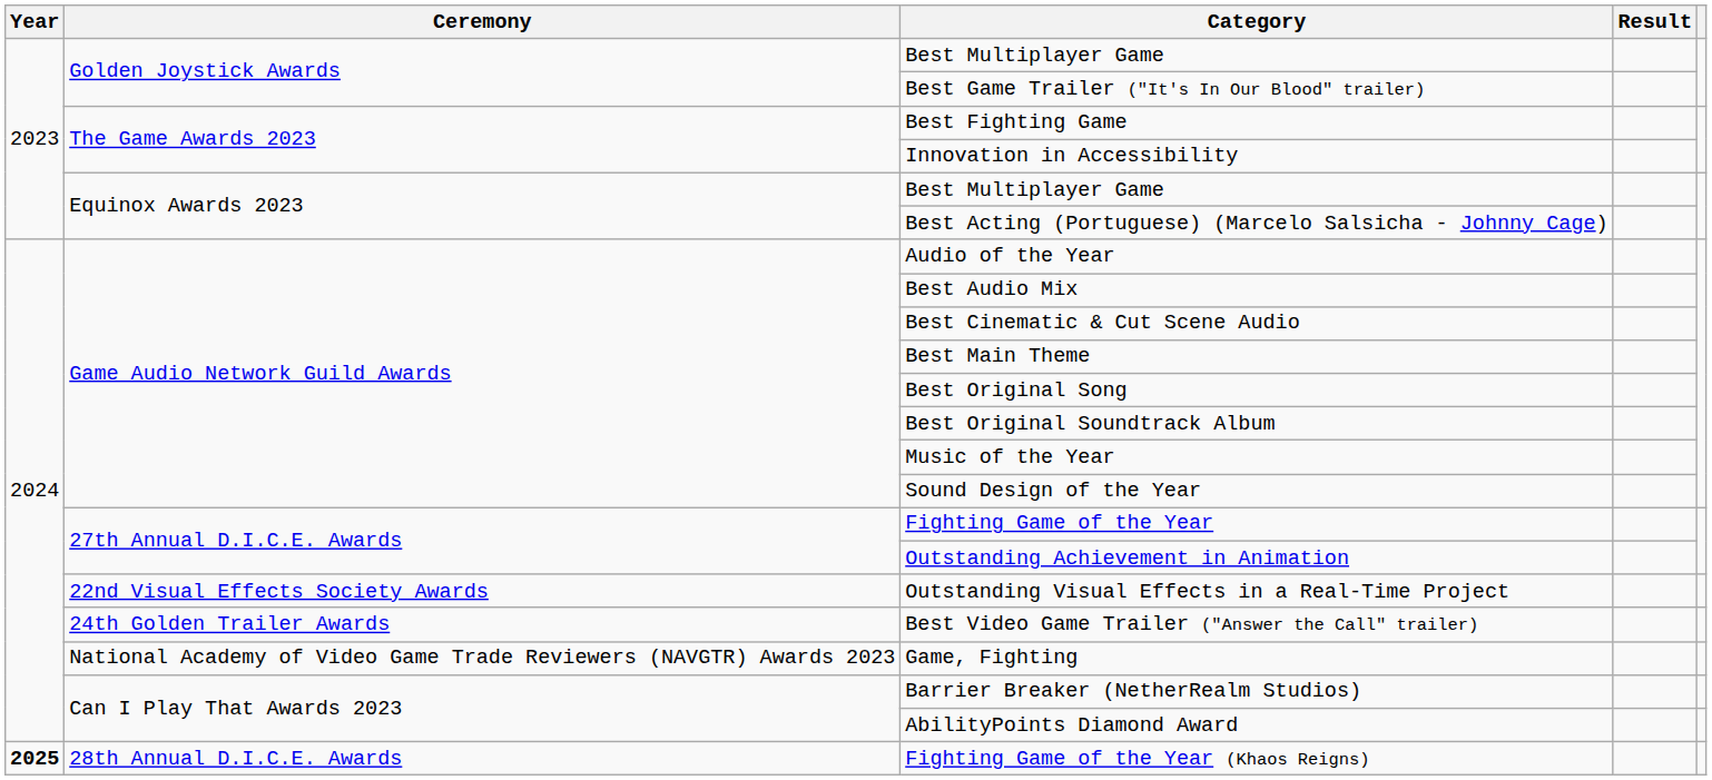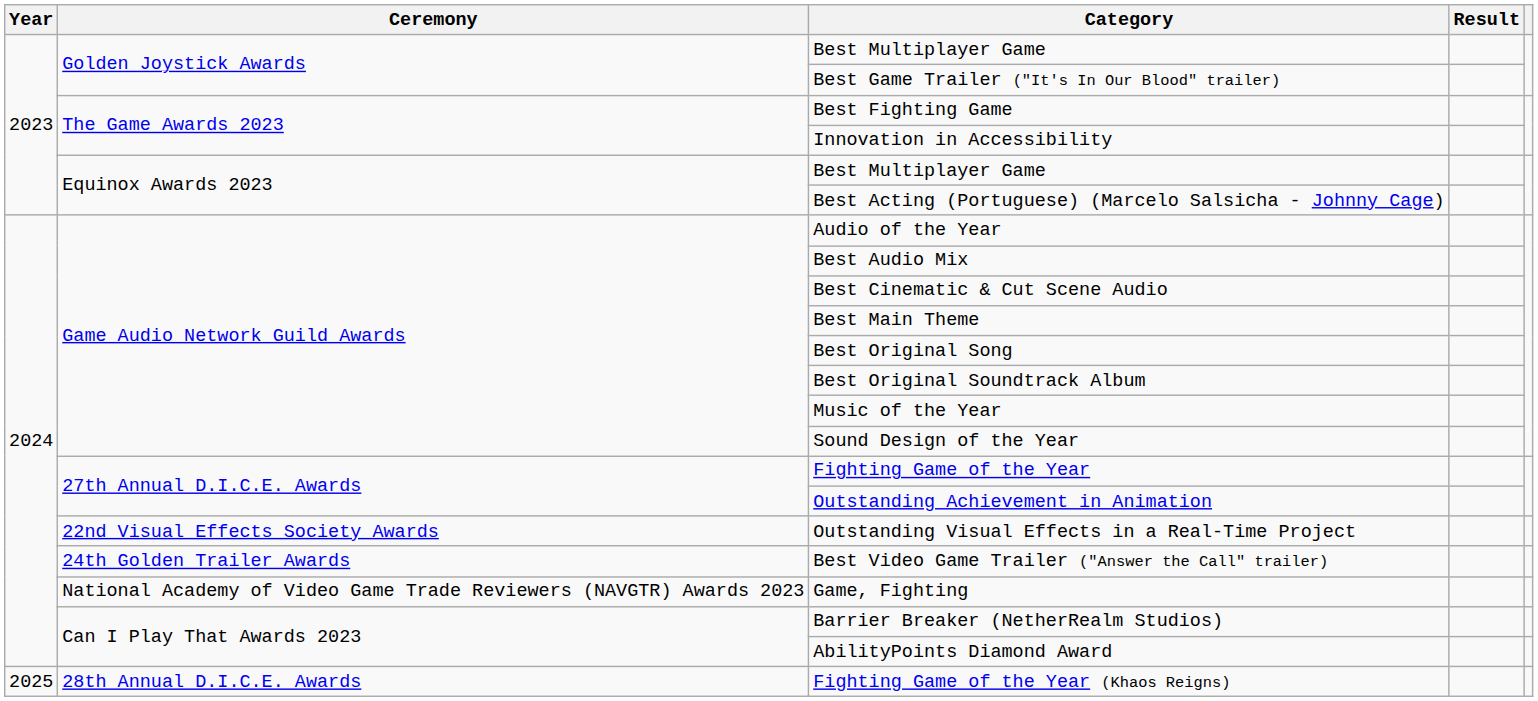Fighting Game of the Year (Khaos Reigns) | Year: bold -> normal
